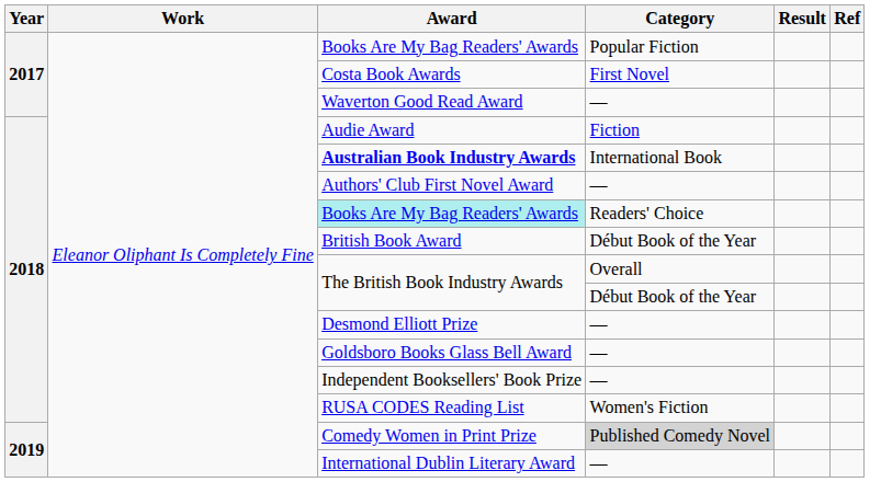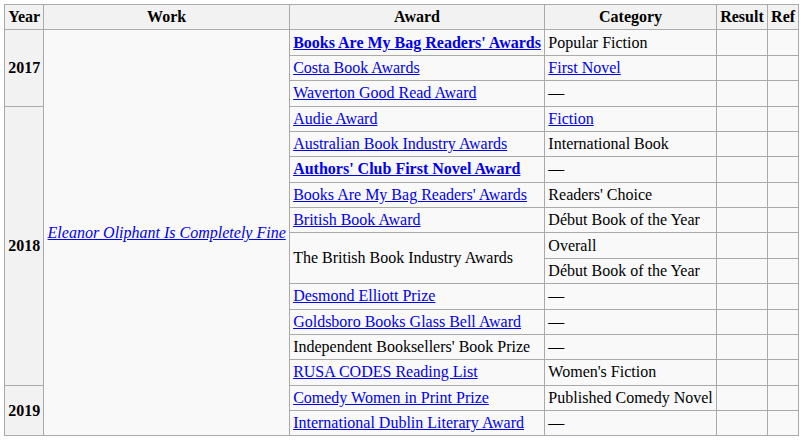Books Are My Bag Readers' Awards / Popular Fiction | Award: normal -> bold
Australian Book Industry Awards | Award: bold -> normal
Authors' Club First Novel Award | Award: normal -> bold
Books Are My Bag Readers' Awards / Readers' Choice | Award: paleturquoise background -> no background
Comedy Women in Print Prize | Category: lightgrey background -> no background
